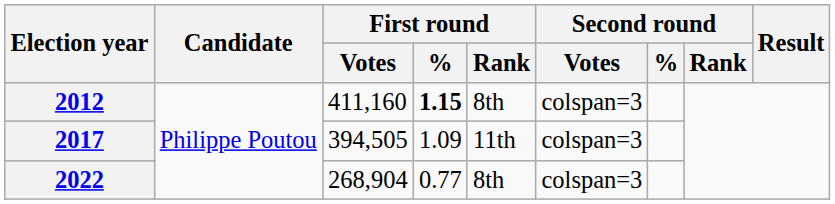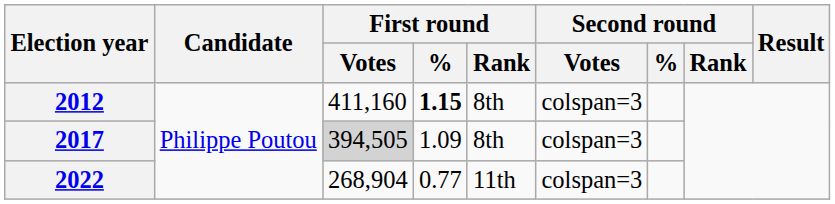2017 | First round / Votes: no background -> lightgrey background
2017 | First round / Rank: 11th -> 8th
2022 | First round / Rank: 8th -> 11th
